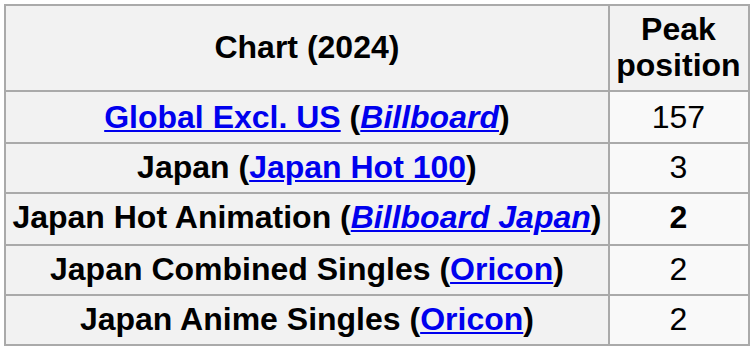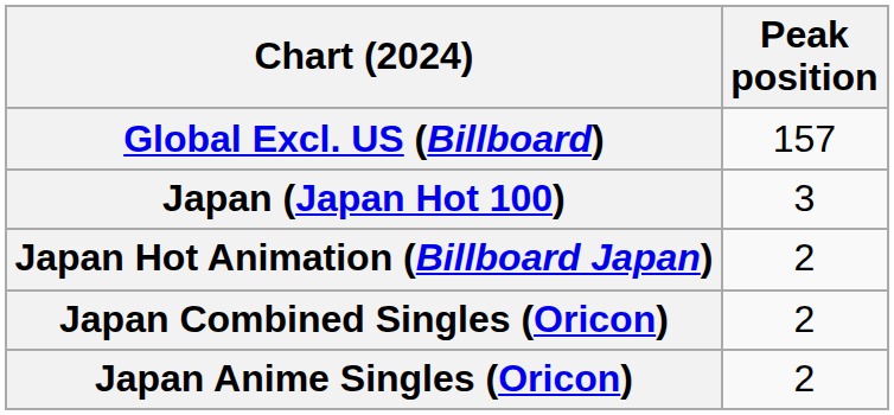Japan Hot Animation (Billboard Japan) | Peak position: bold -> normal
